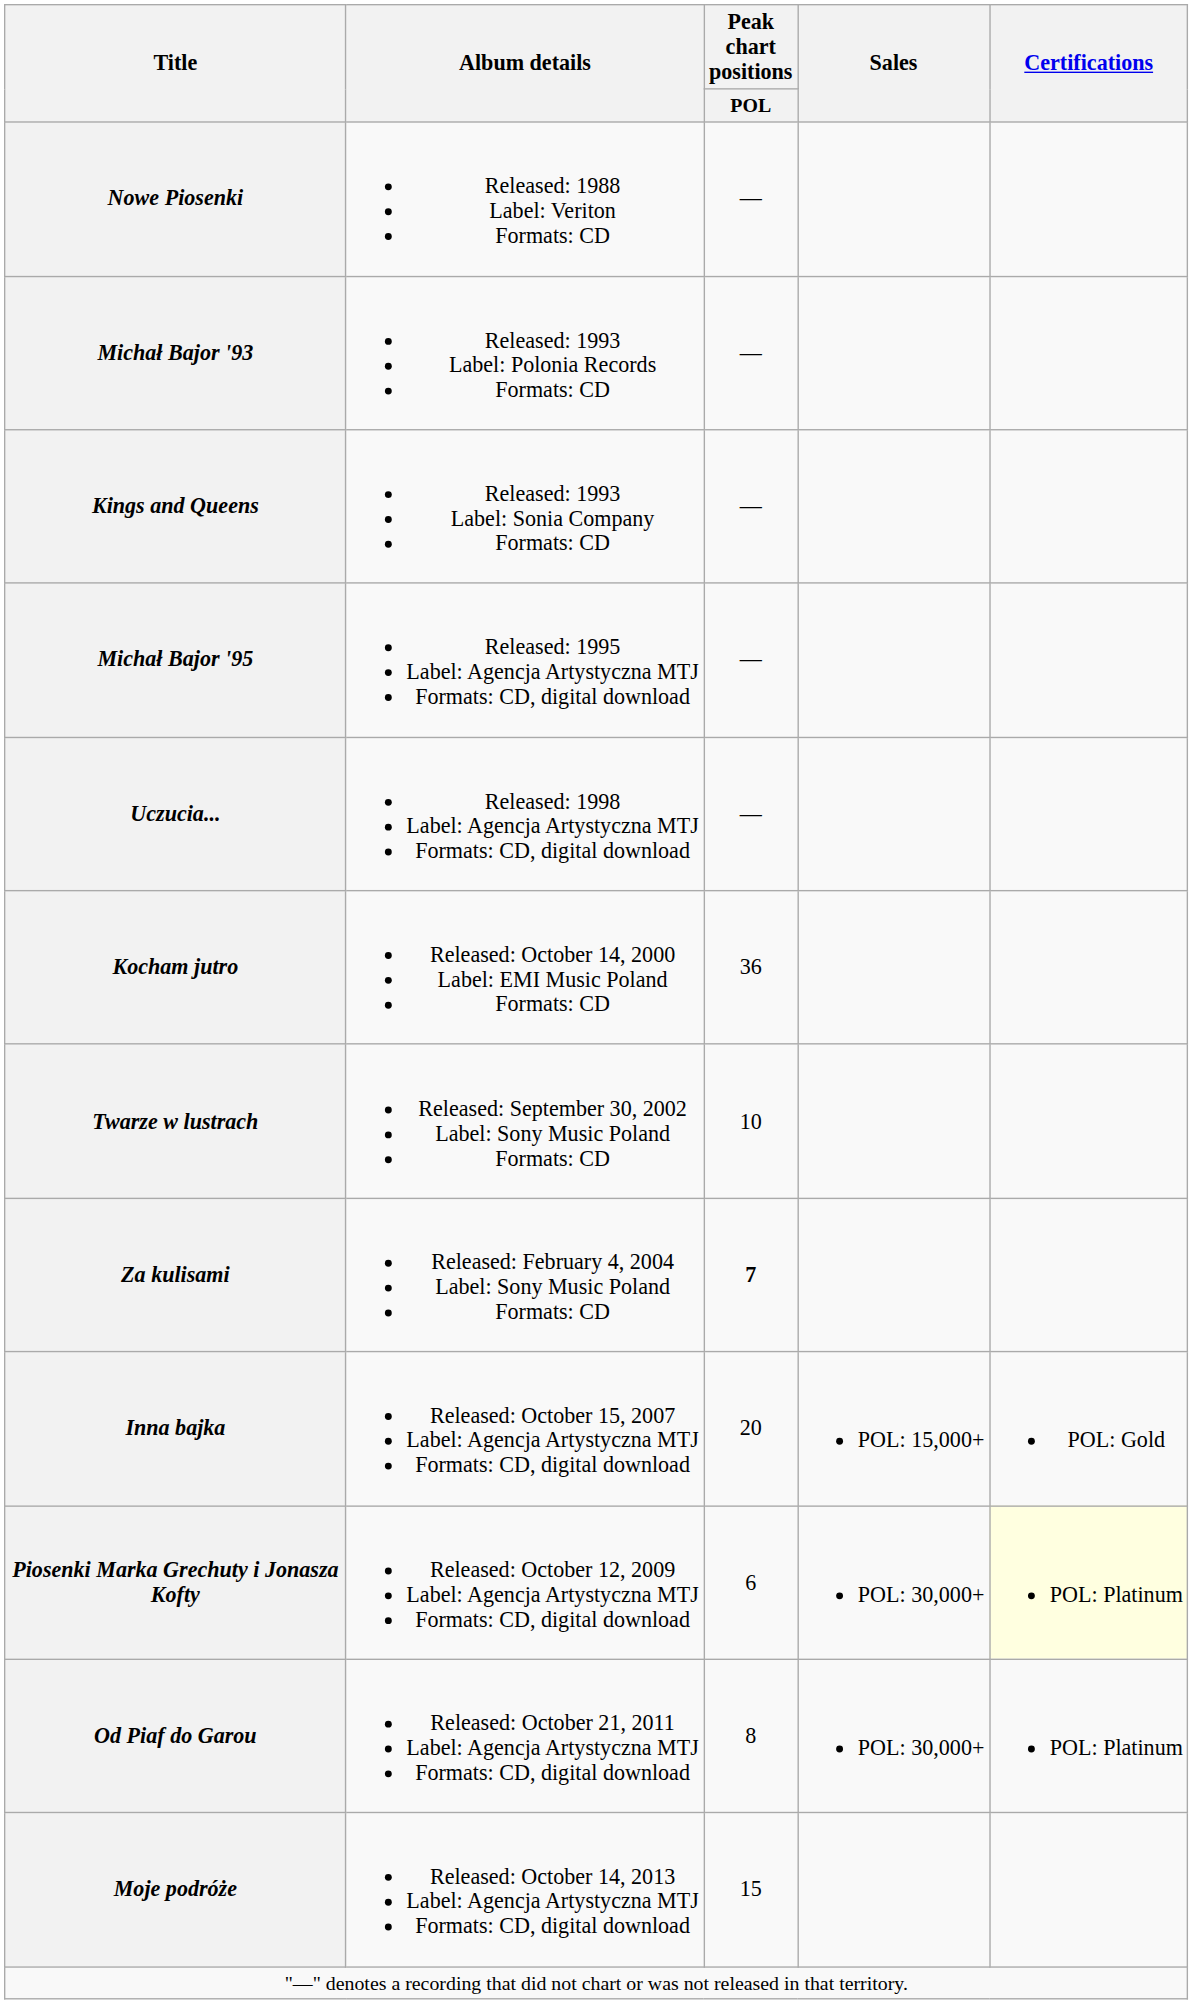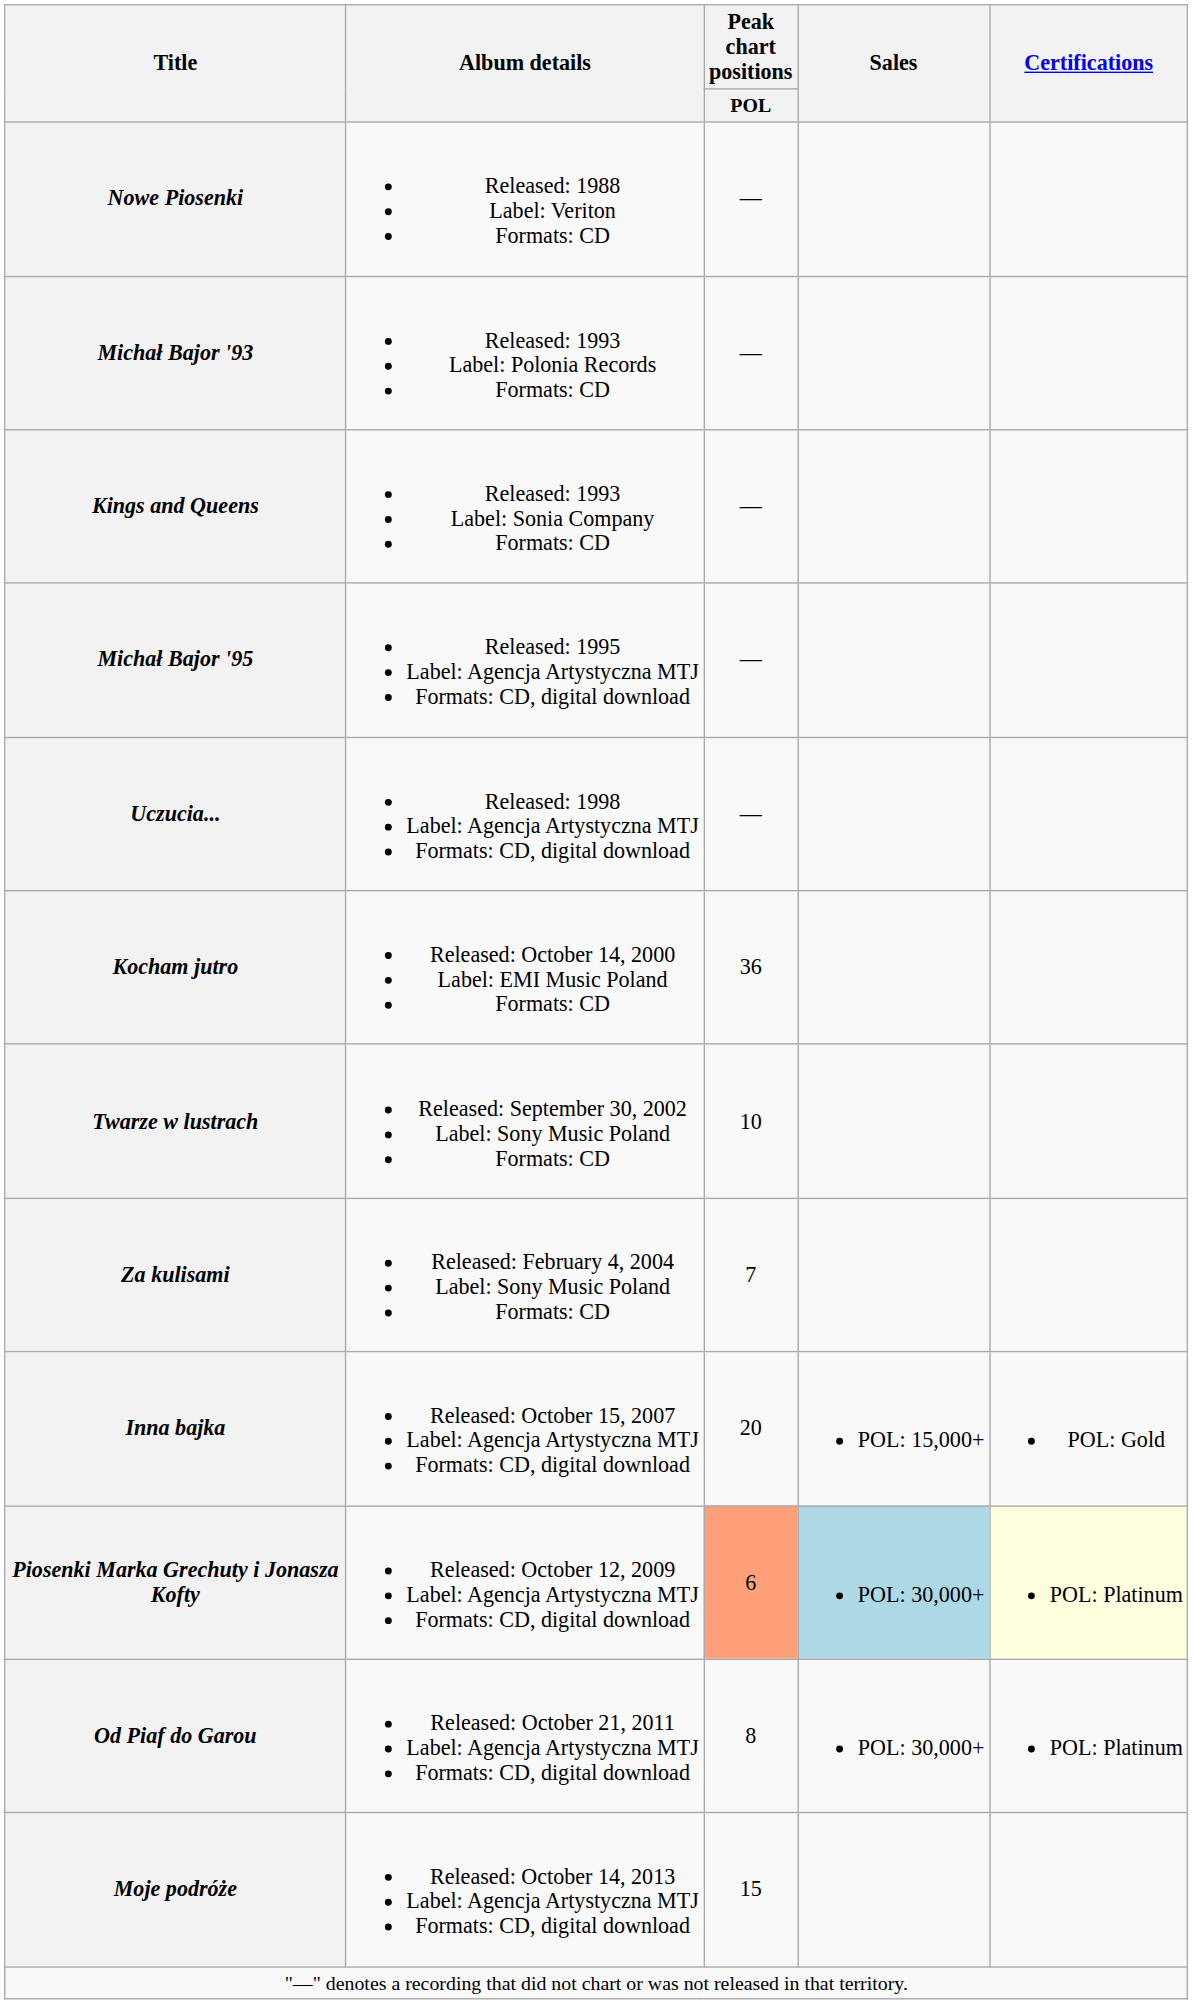Za kulisami | Peak chart positions / POL: bold -> normal
Piosenki Marka Grechuty i Jonasza Kofty | Peak chart positions / POL: no background -> lightsalmon background
Piosenki Marka Grechuty i Jonasza Kofty | Sales: no background -> lightblue background
